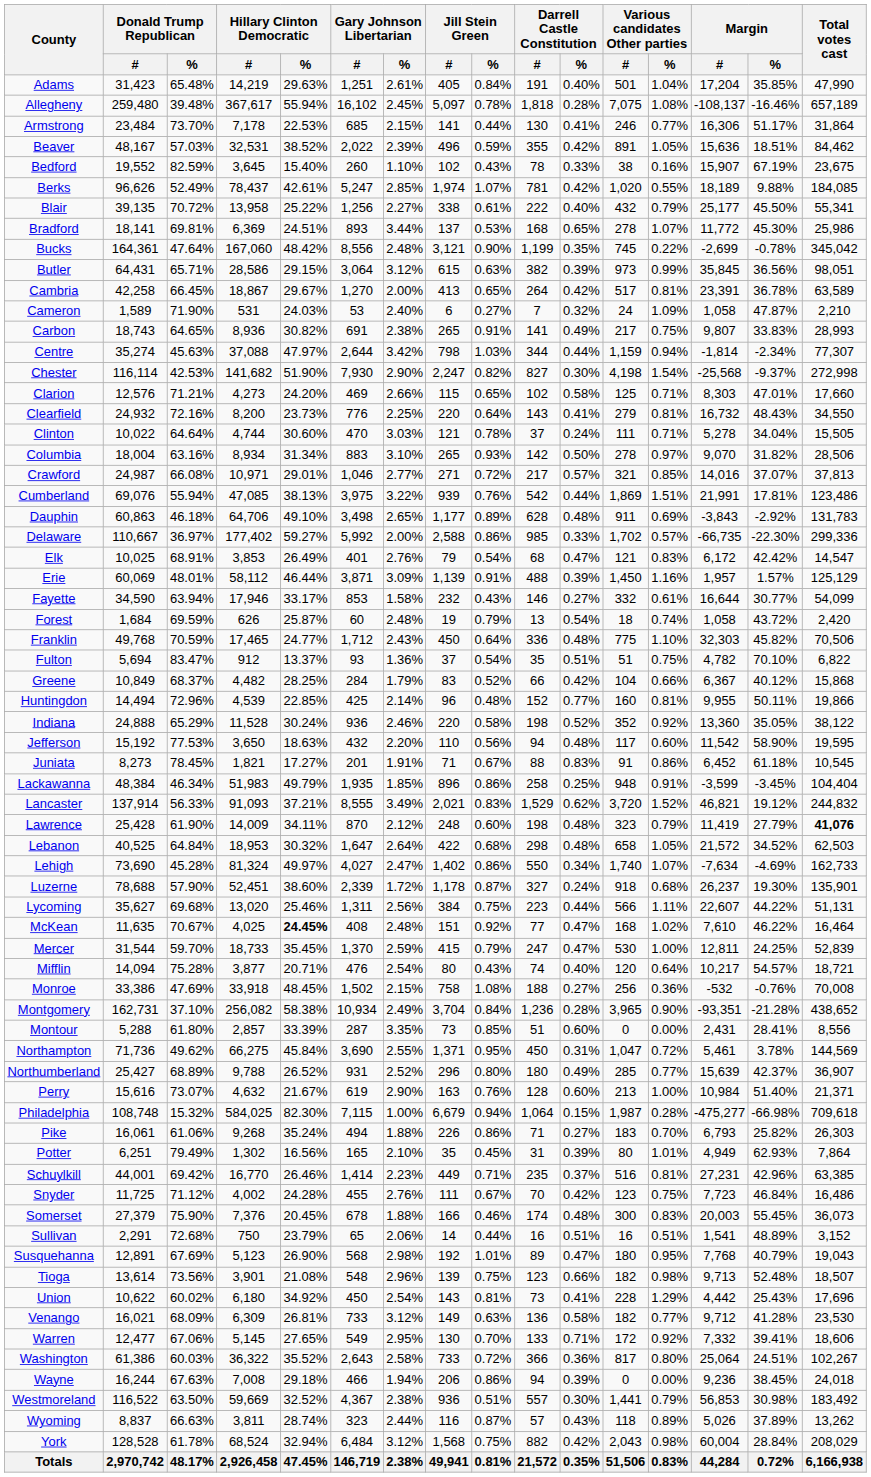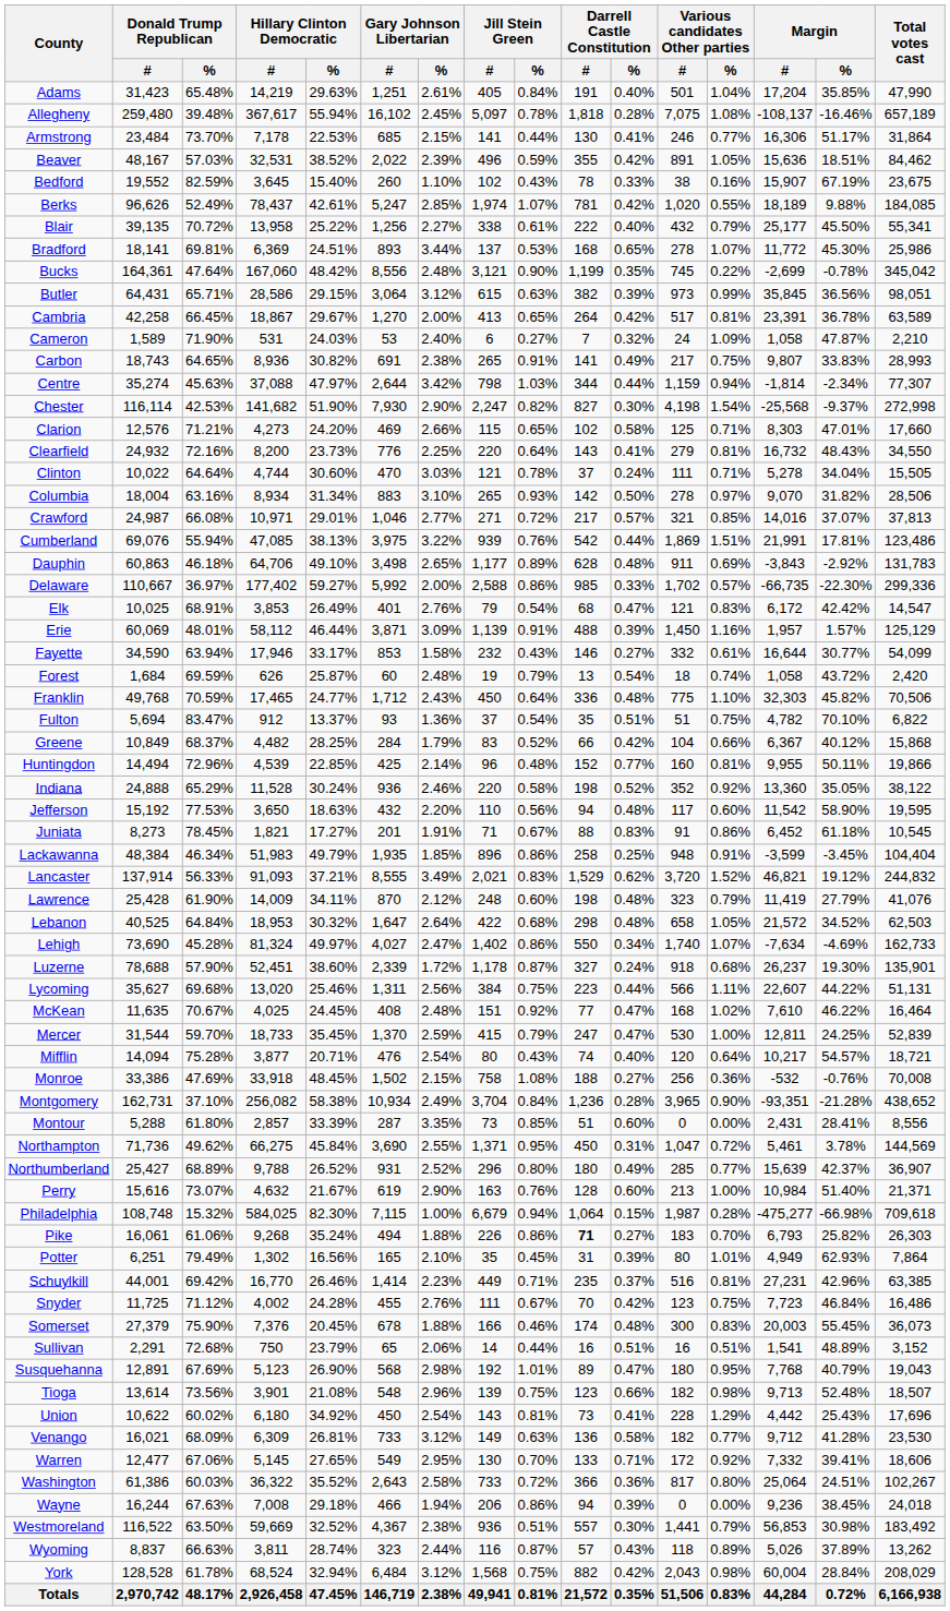Lawrence | Total votes cast: bold -> normal
McKean | Hillary Clinton Democratic / %: bold -> normal
Pike | Darrell Castle Constitution / #: normal -> bold
